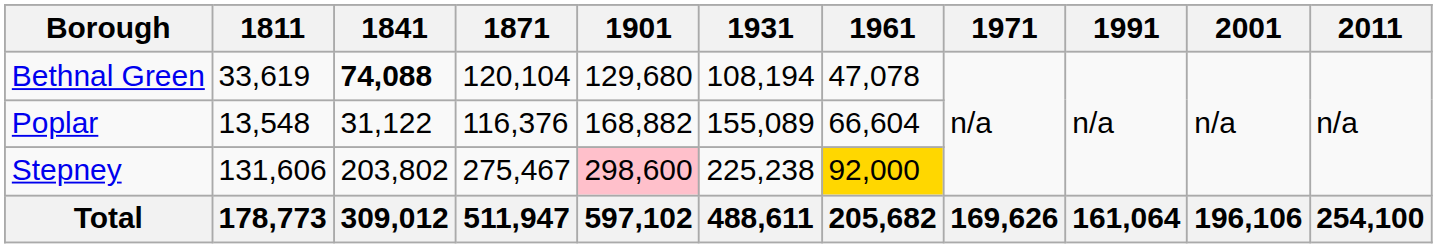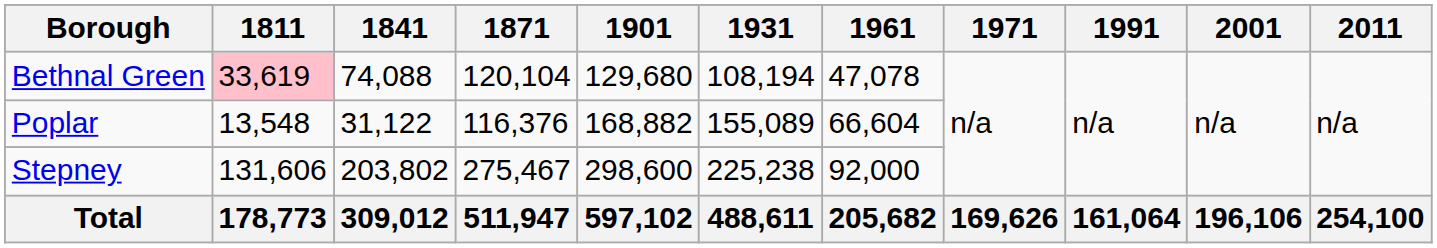Bethnal Green | 1811: no background -> pink background
Bethnal Green | 1841: bold -> normal
Stepney | 1901: pink background -> no background
Stepney | 1961: gold background -> no background
